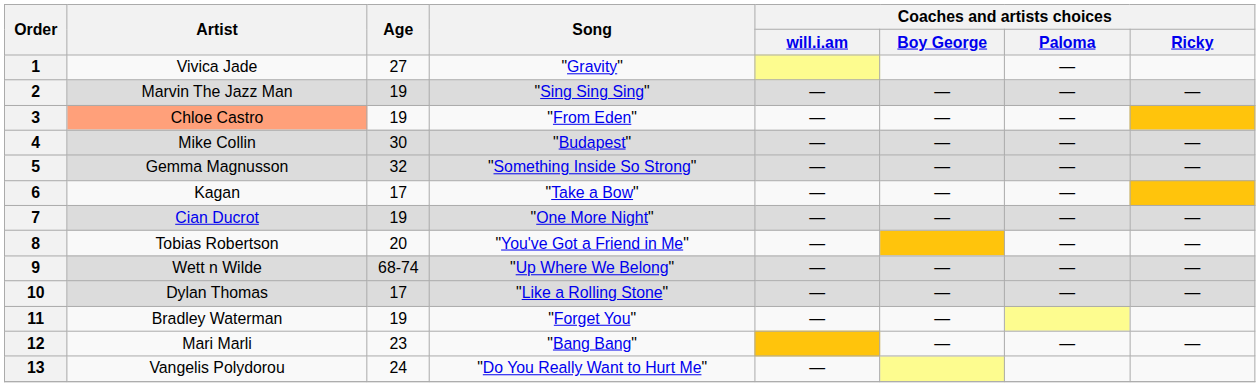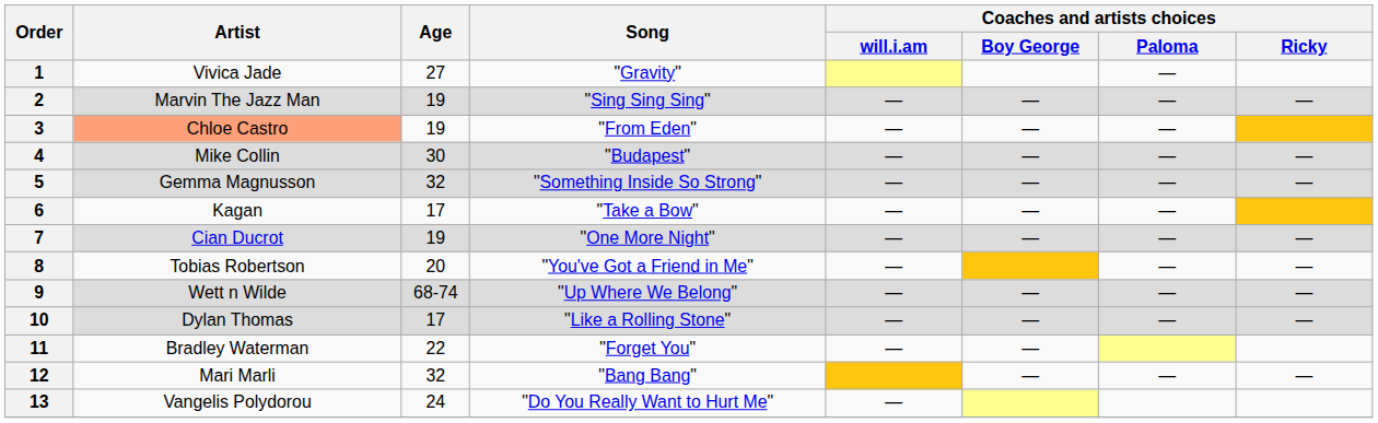11 | Age: 19 -> 22
12 | Age: 23 -> 32
